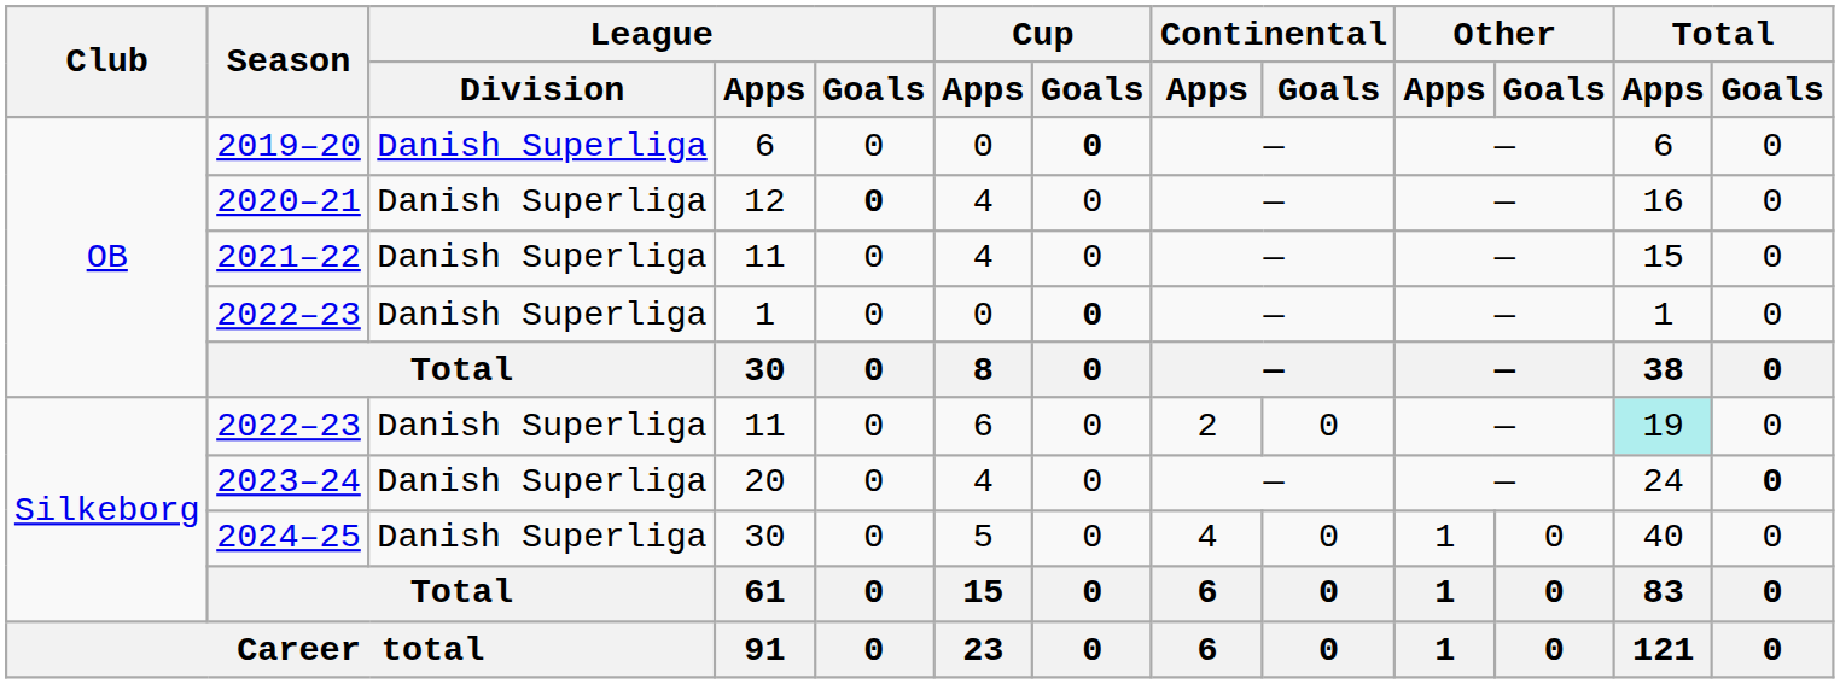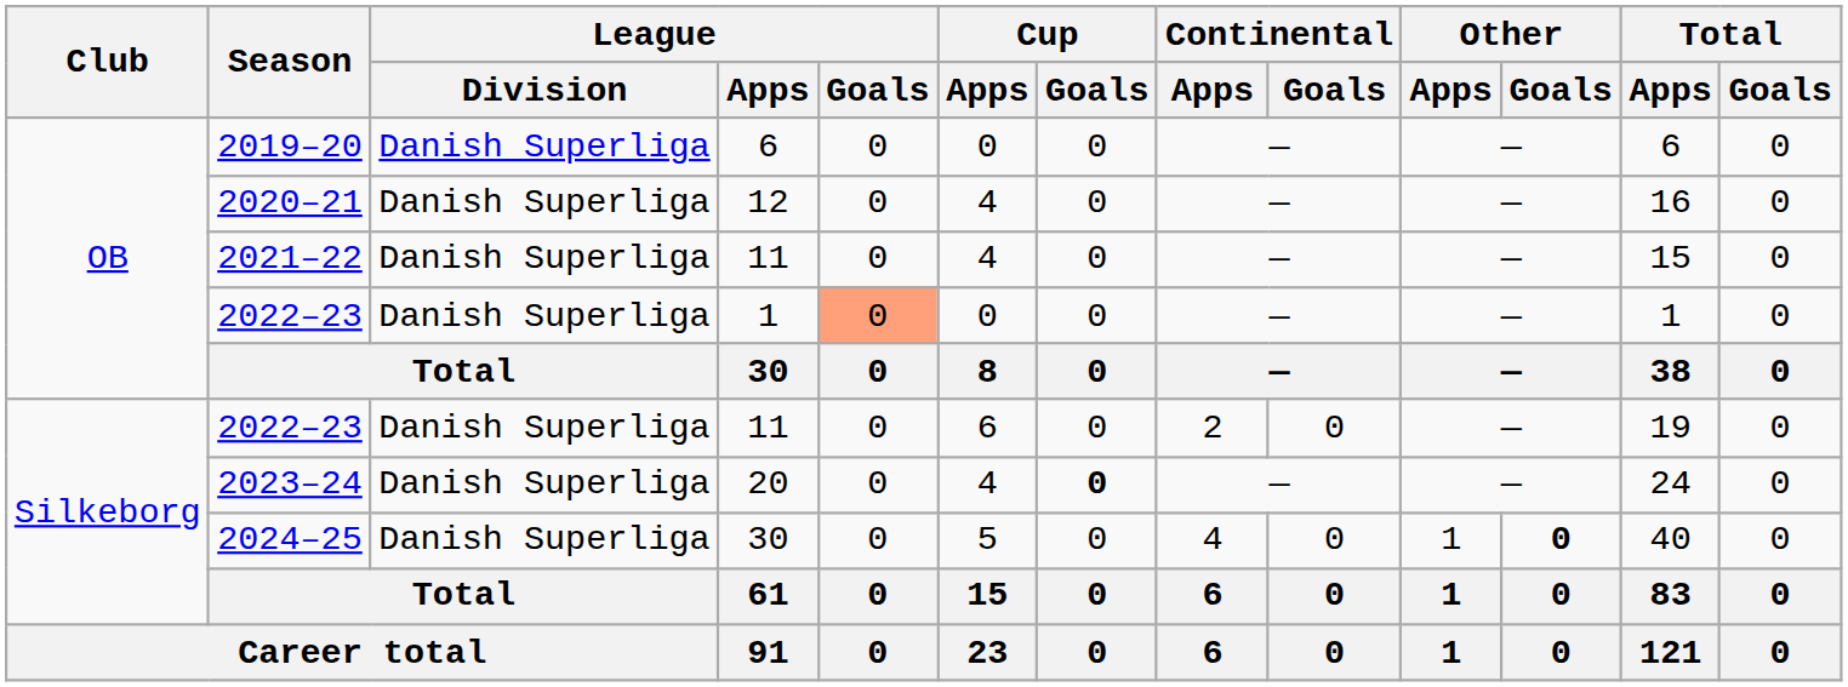2019–20 | Cup / Goals: bold -> normal
2020–21 | League / Goals: bold -> normal
2022–23 / 1 | League / Goals: no background -> lightsalmon background
2022–23 / 1 | Cup / Goals: bold -> normal
2022–23 / 11 | Total / Apps: paleturquoise background -> no background
2023–24 | Cup / Goals: normal -> bold
2023–24 | Total / Goals: bold -> normal
2024–25 | Other / Goals: normal -> bold
